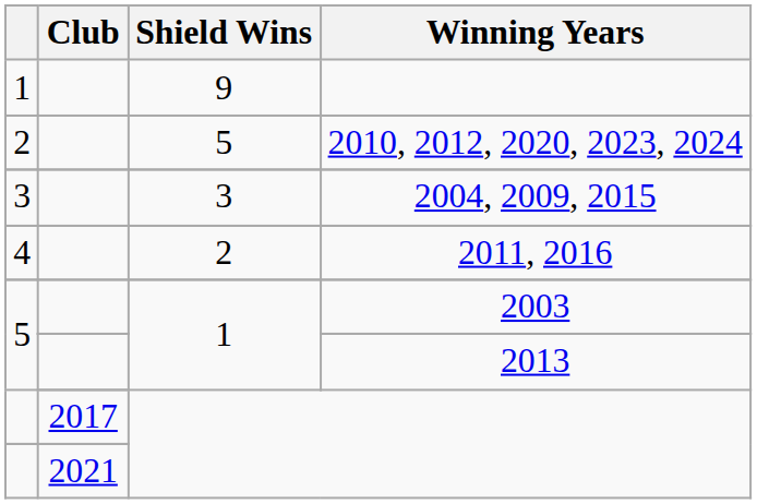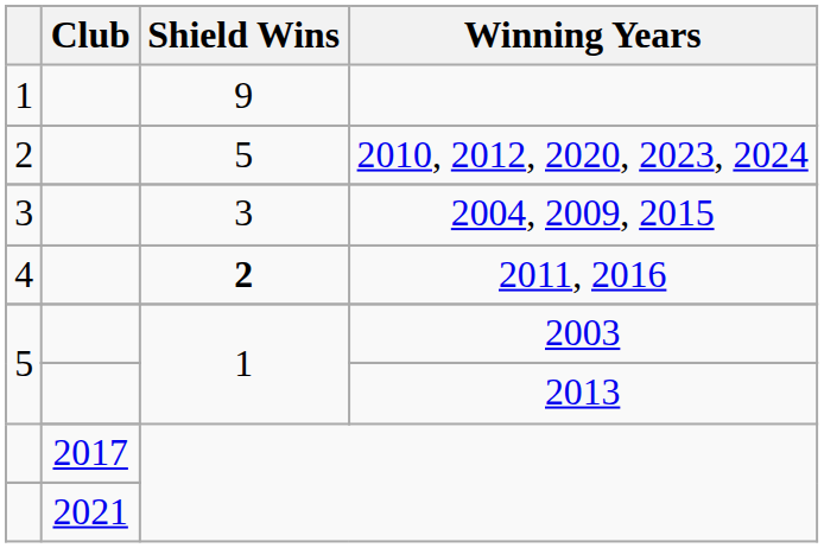4 | Shield Wins: normal -> bold
